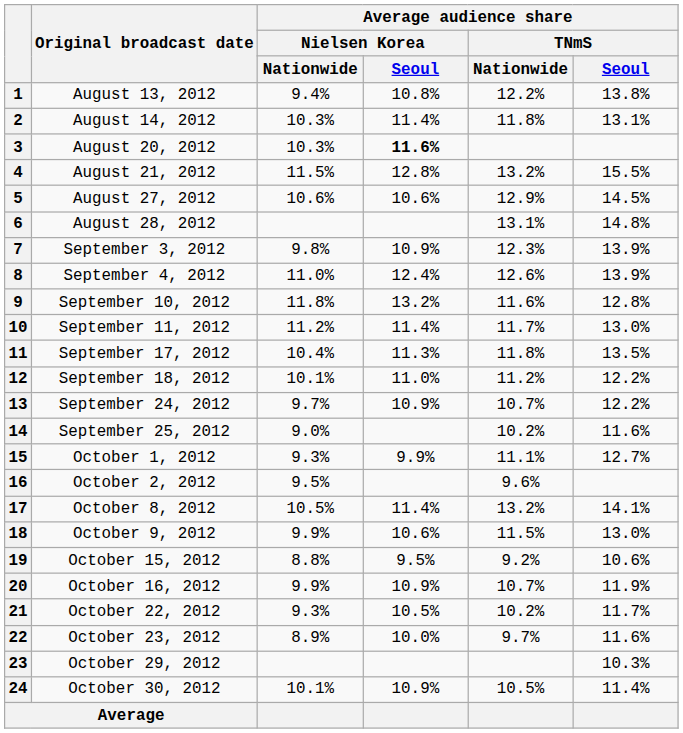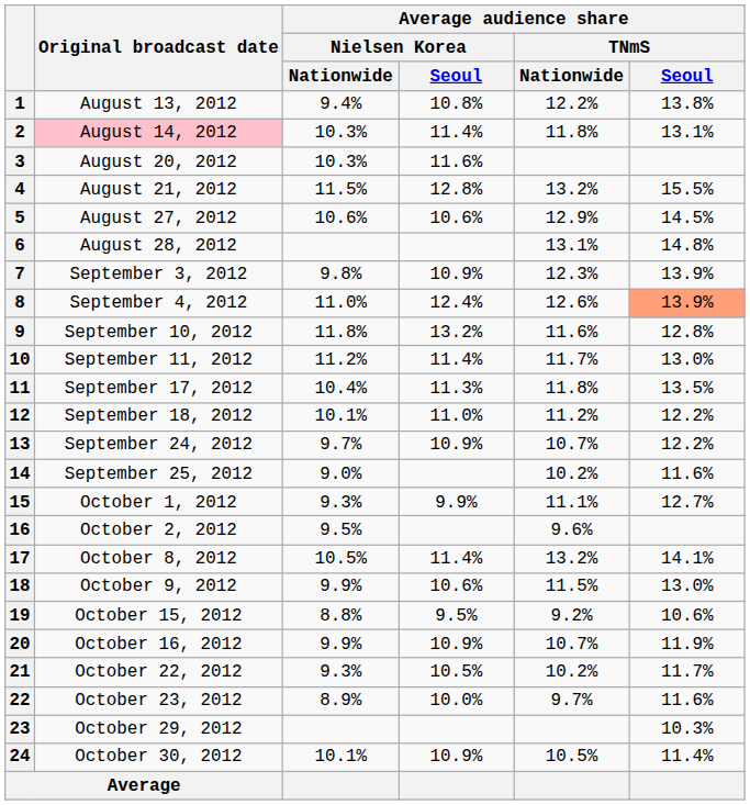2 | Original broadcast date: no background -> pink background
3 | Average audience share / Nielsen Korea / Seoul: bold -> normal
8 | Average audience share / TNmS / Seoul: no background -> lightsalmon background
